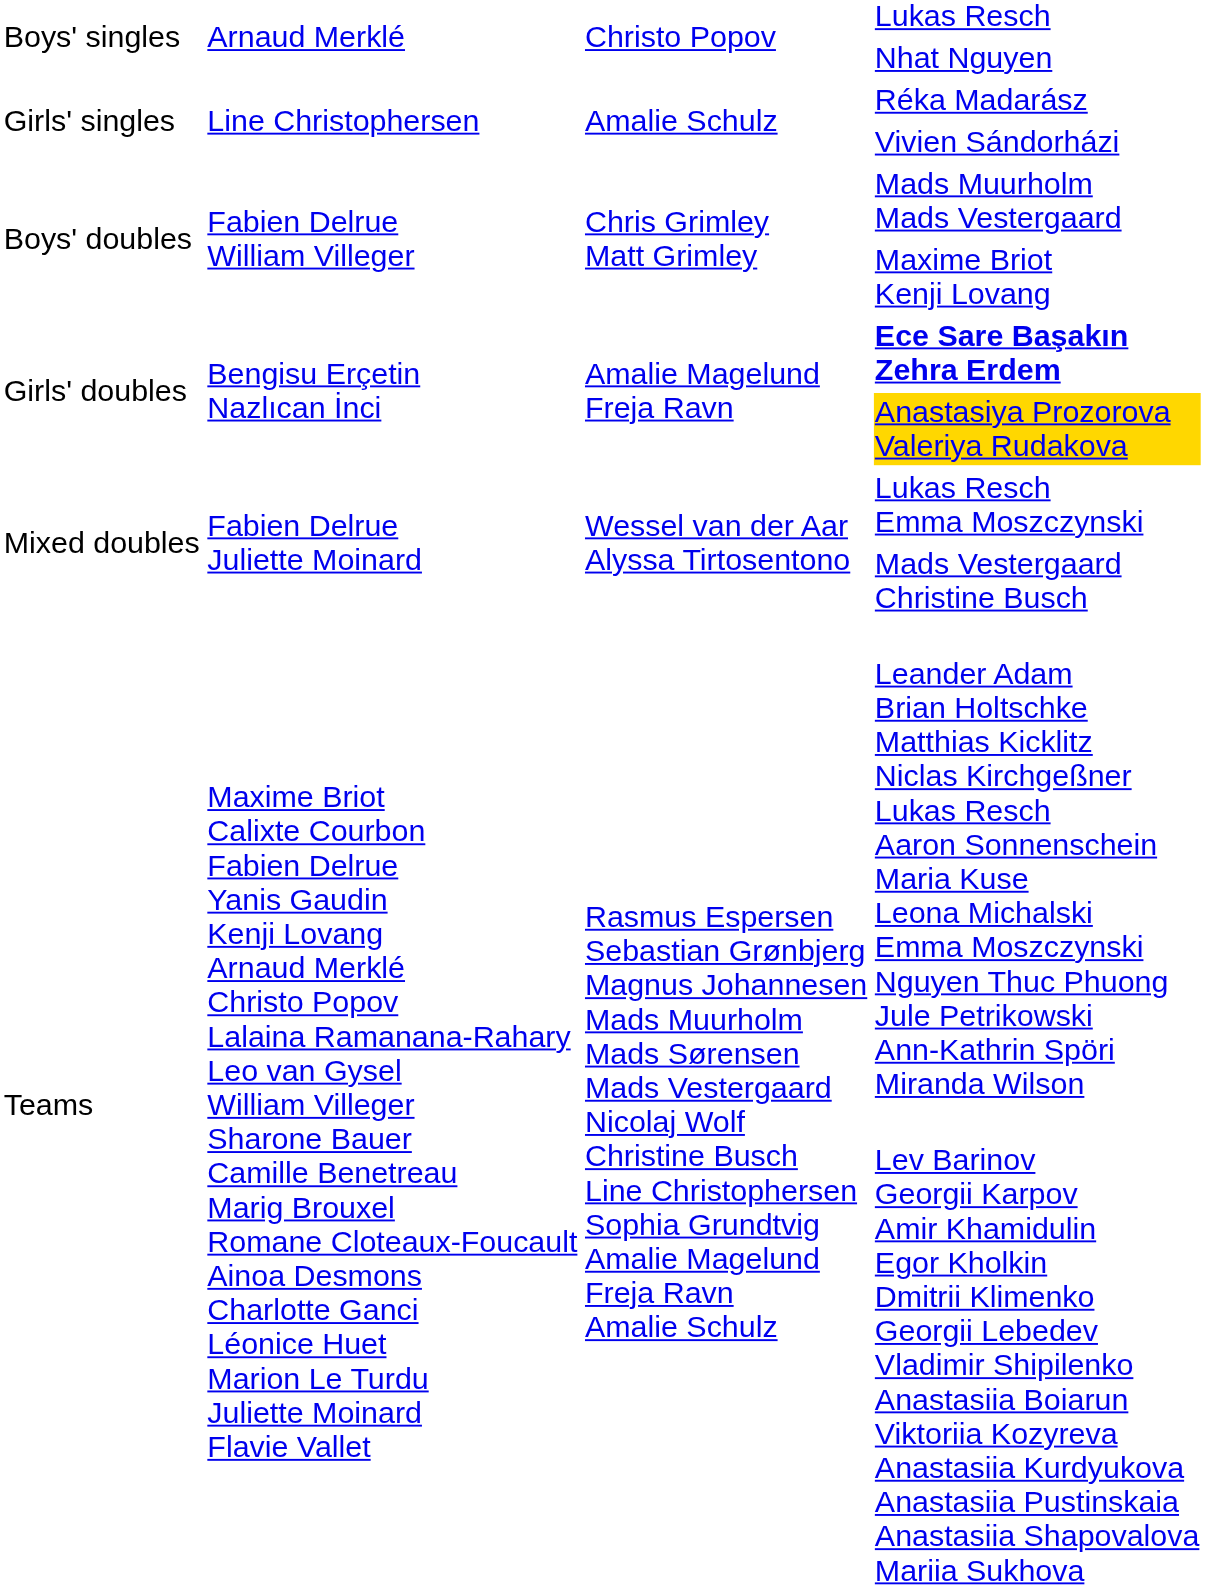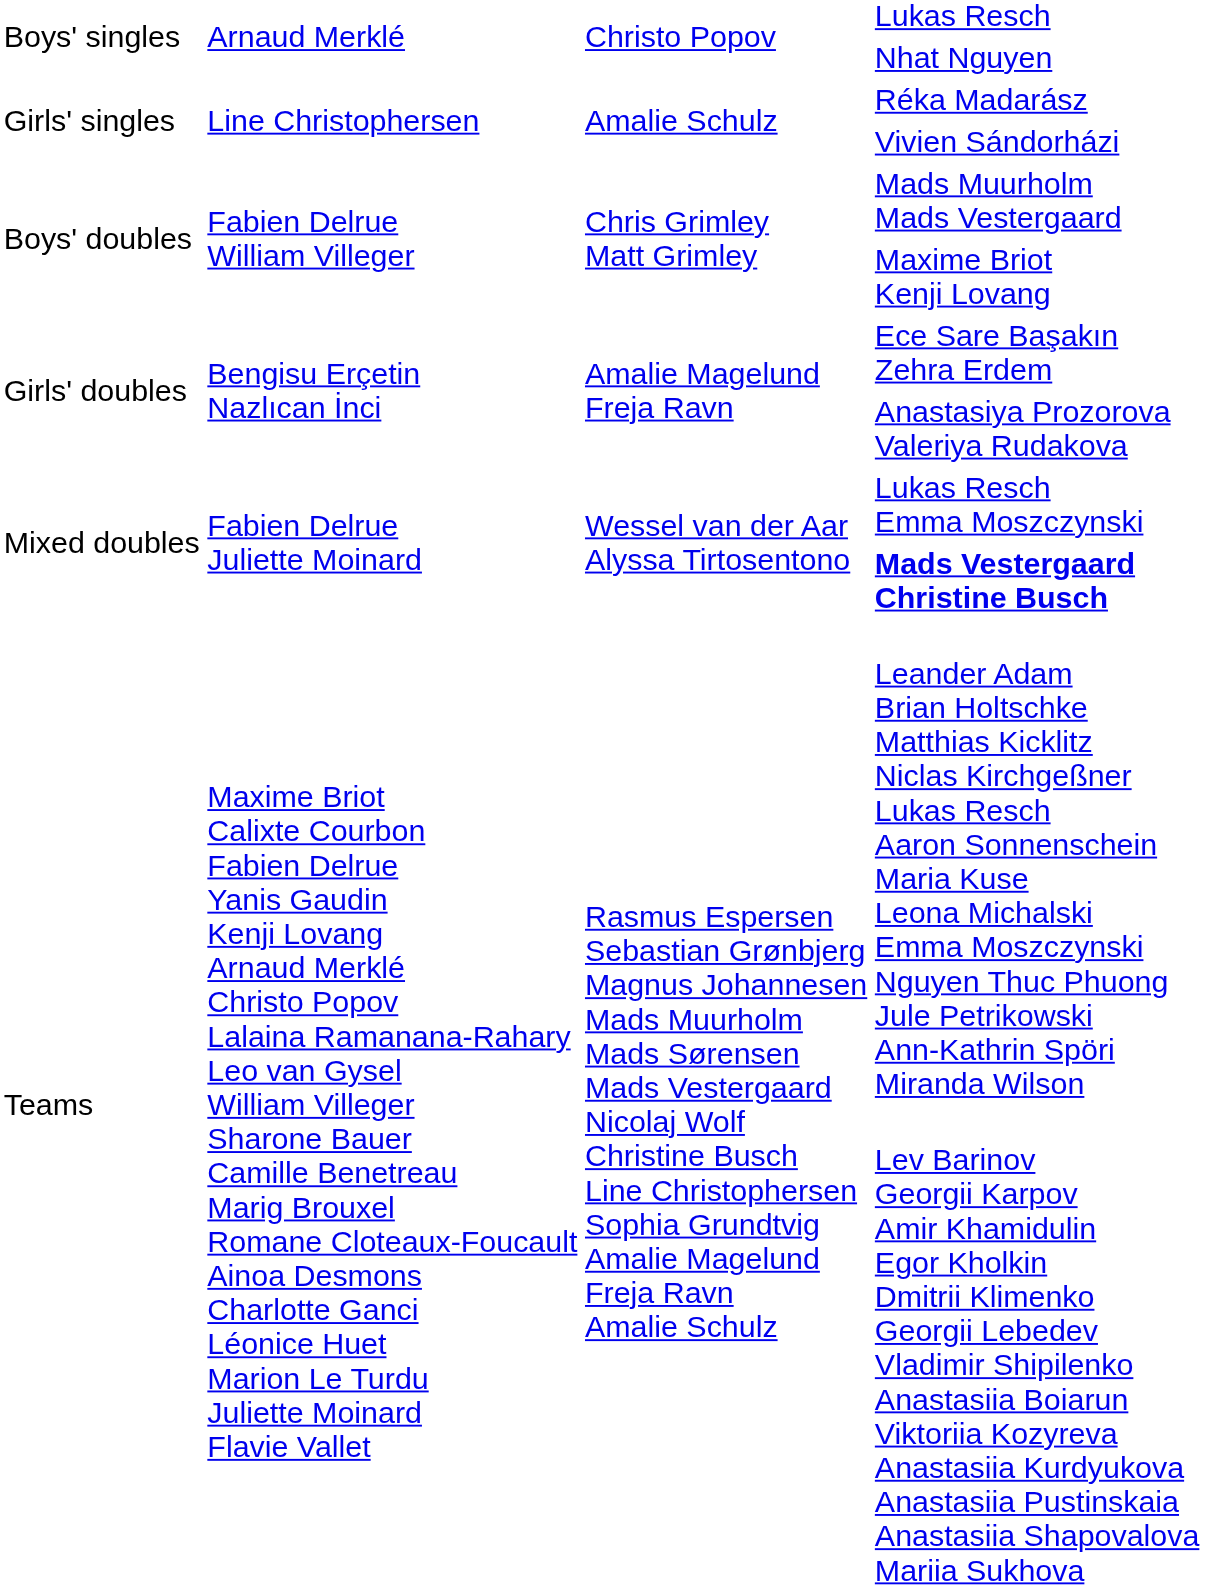Ece Sare Başakın Zehra Erdem | column 4: bold -> normal
Anastasiya Prozorova Valeriya Rudakova | column 4: gold background -> no background
Mads Vestergaard Christine Busch | column 4: normal -> bold
